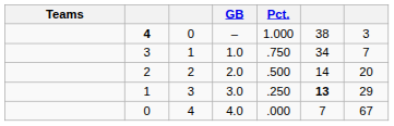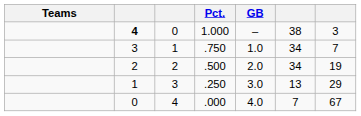columns swapped: Pct. <-> GB
row 4 | column 6: 14 -> 34
row 4 | column 7: 20 -> 19
row 5 | column 6: bold -> normal
